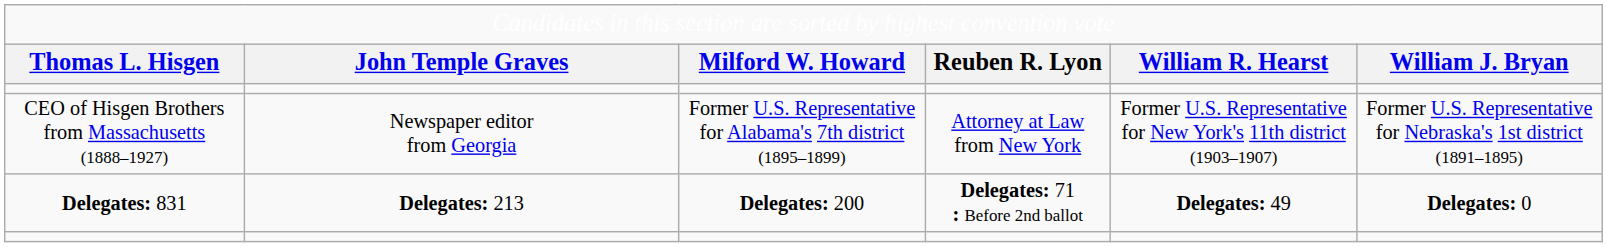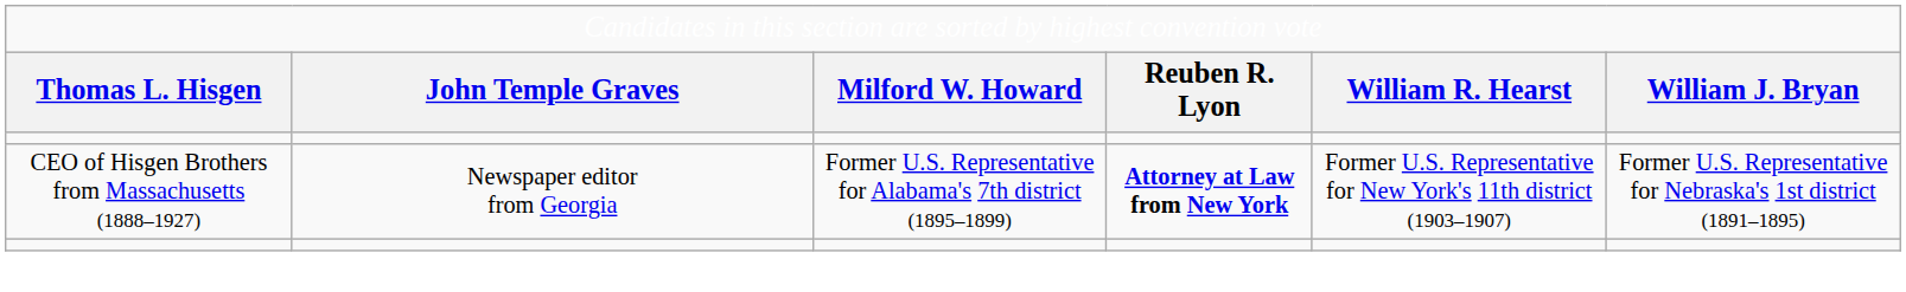CEO of Hisgen Brothers from Massachusetts (1888–1927) | column 4: normal -> bold
- row: Delegates: 831 | Delegates: 213 | Delegates: 200 | Delegates: 71 : Before 2nd ballot | Delegates: 49 | Delegates: 0
